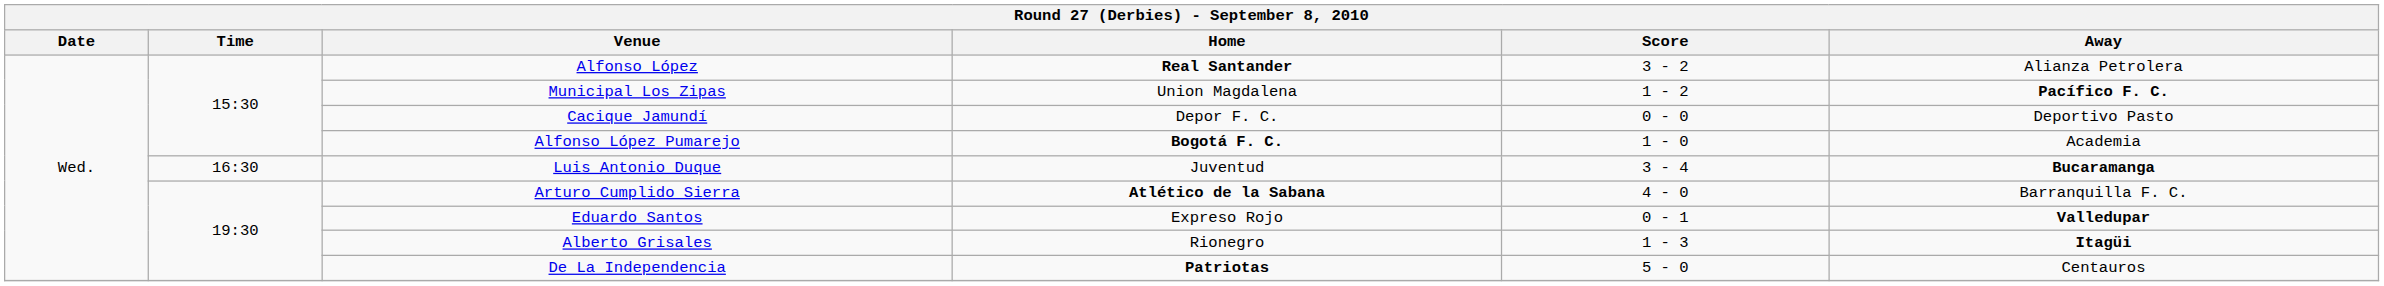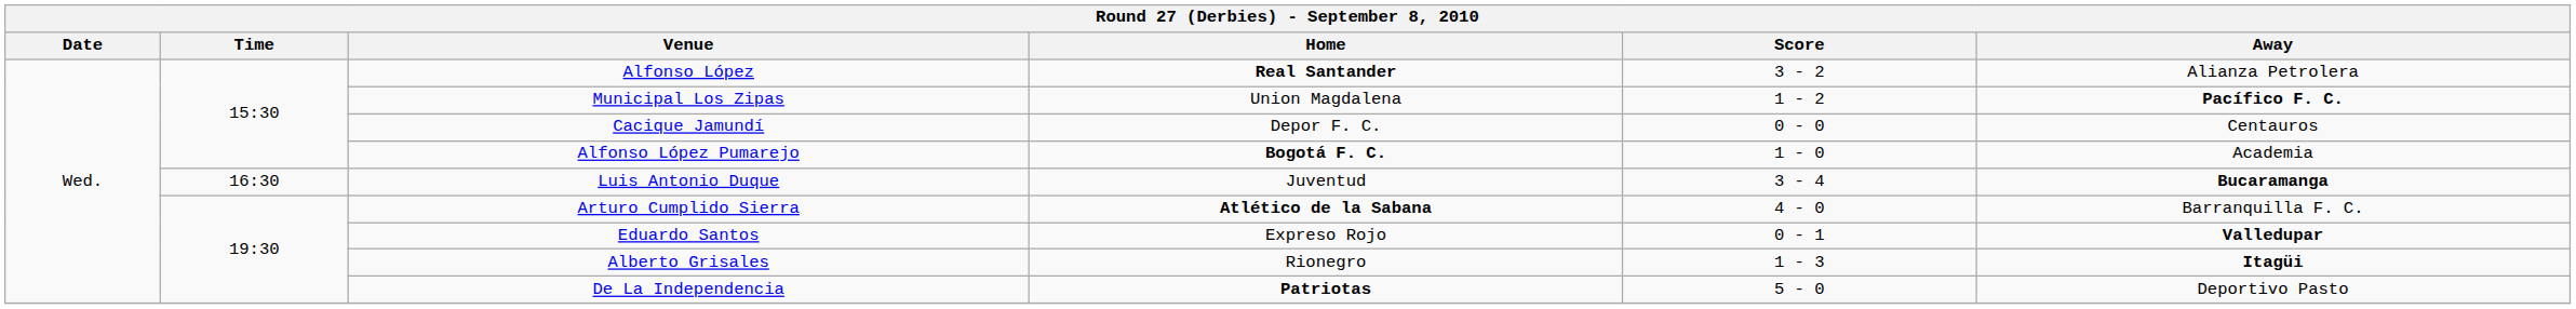Cacique Jamundí | Away: Deportivo Pasto -> Centauros
De La Independencia | Away: Centauros -> Deportivo Pasto
